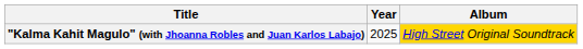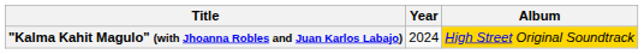row 2 | Year: 2025 -> 2024
